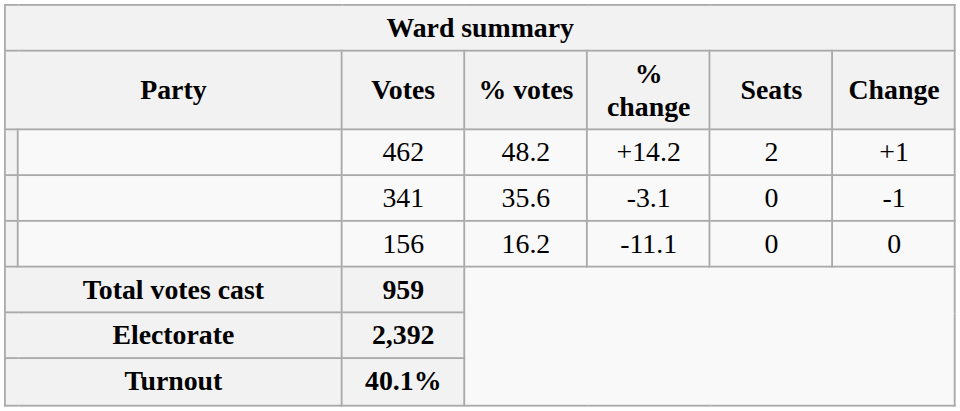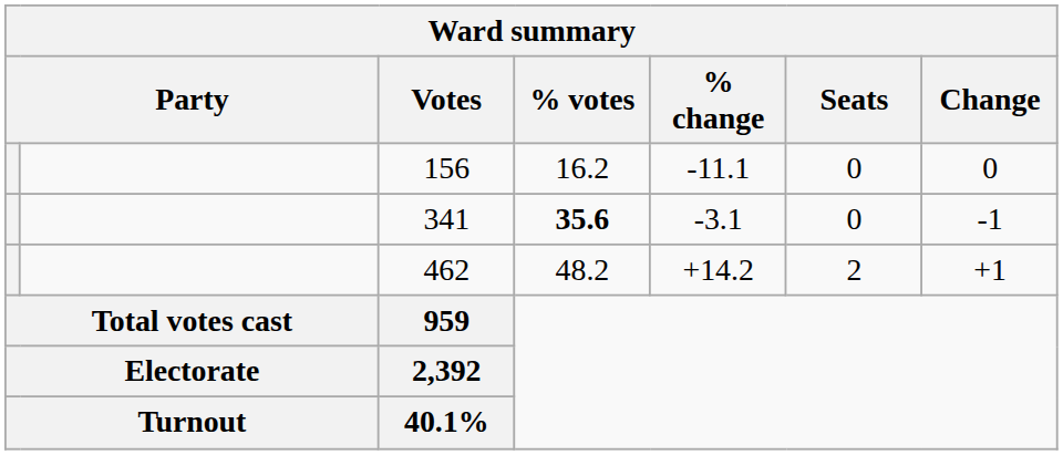rows swapped: 462 <-> 156
341 | % votes: normal -> bold
